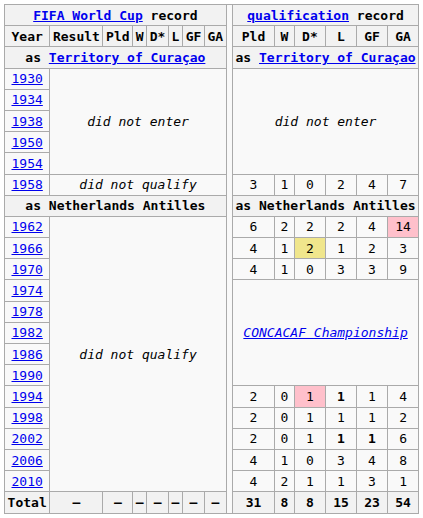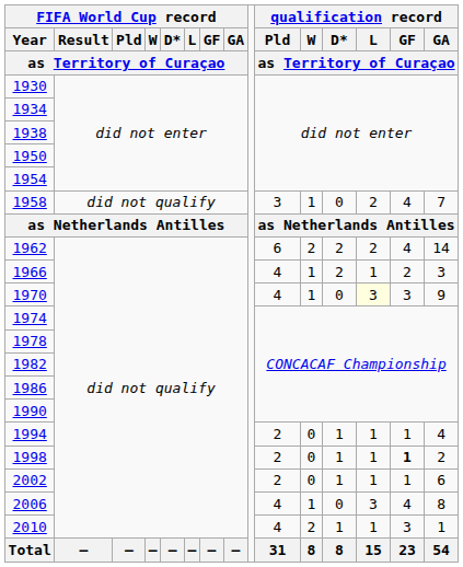1962 | qualification record / GA / as Territory of Curaçao: pink background -> no background
1966 | qualification record / D* / as Territory of Curaçao: khaki background -> no background
1970 | qualification record / L / as Territory of Curaçao: no background -> lightyellow background
1994 | qualification record / D* / as Territory of Curaçao: pink background -> no background
1994 | qualification record / L / as Territory of Curaçao: bold -> normal
1998 | qualification record / GF / as Territory of Curaçao: normal -> bold
2002 | qualification record / L / as Territory of Curaçao: bold -> normal
2002 | qualification record / GF / as Territory of Curaçao: bold -> normal
